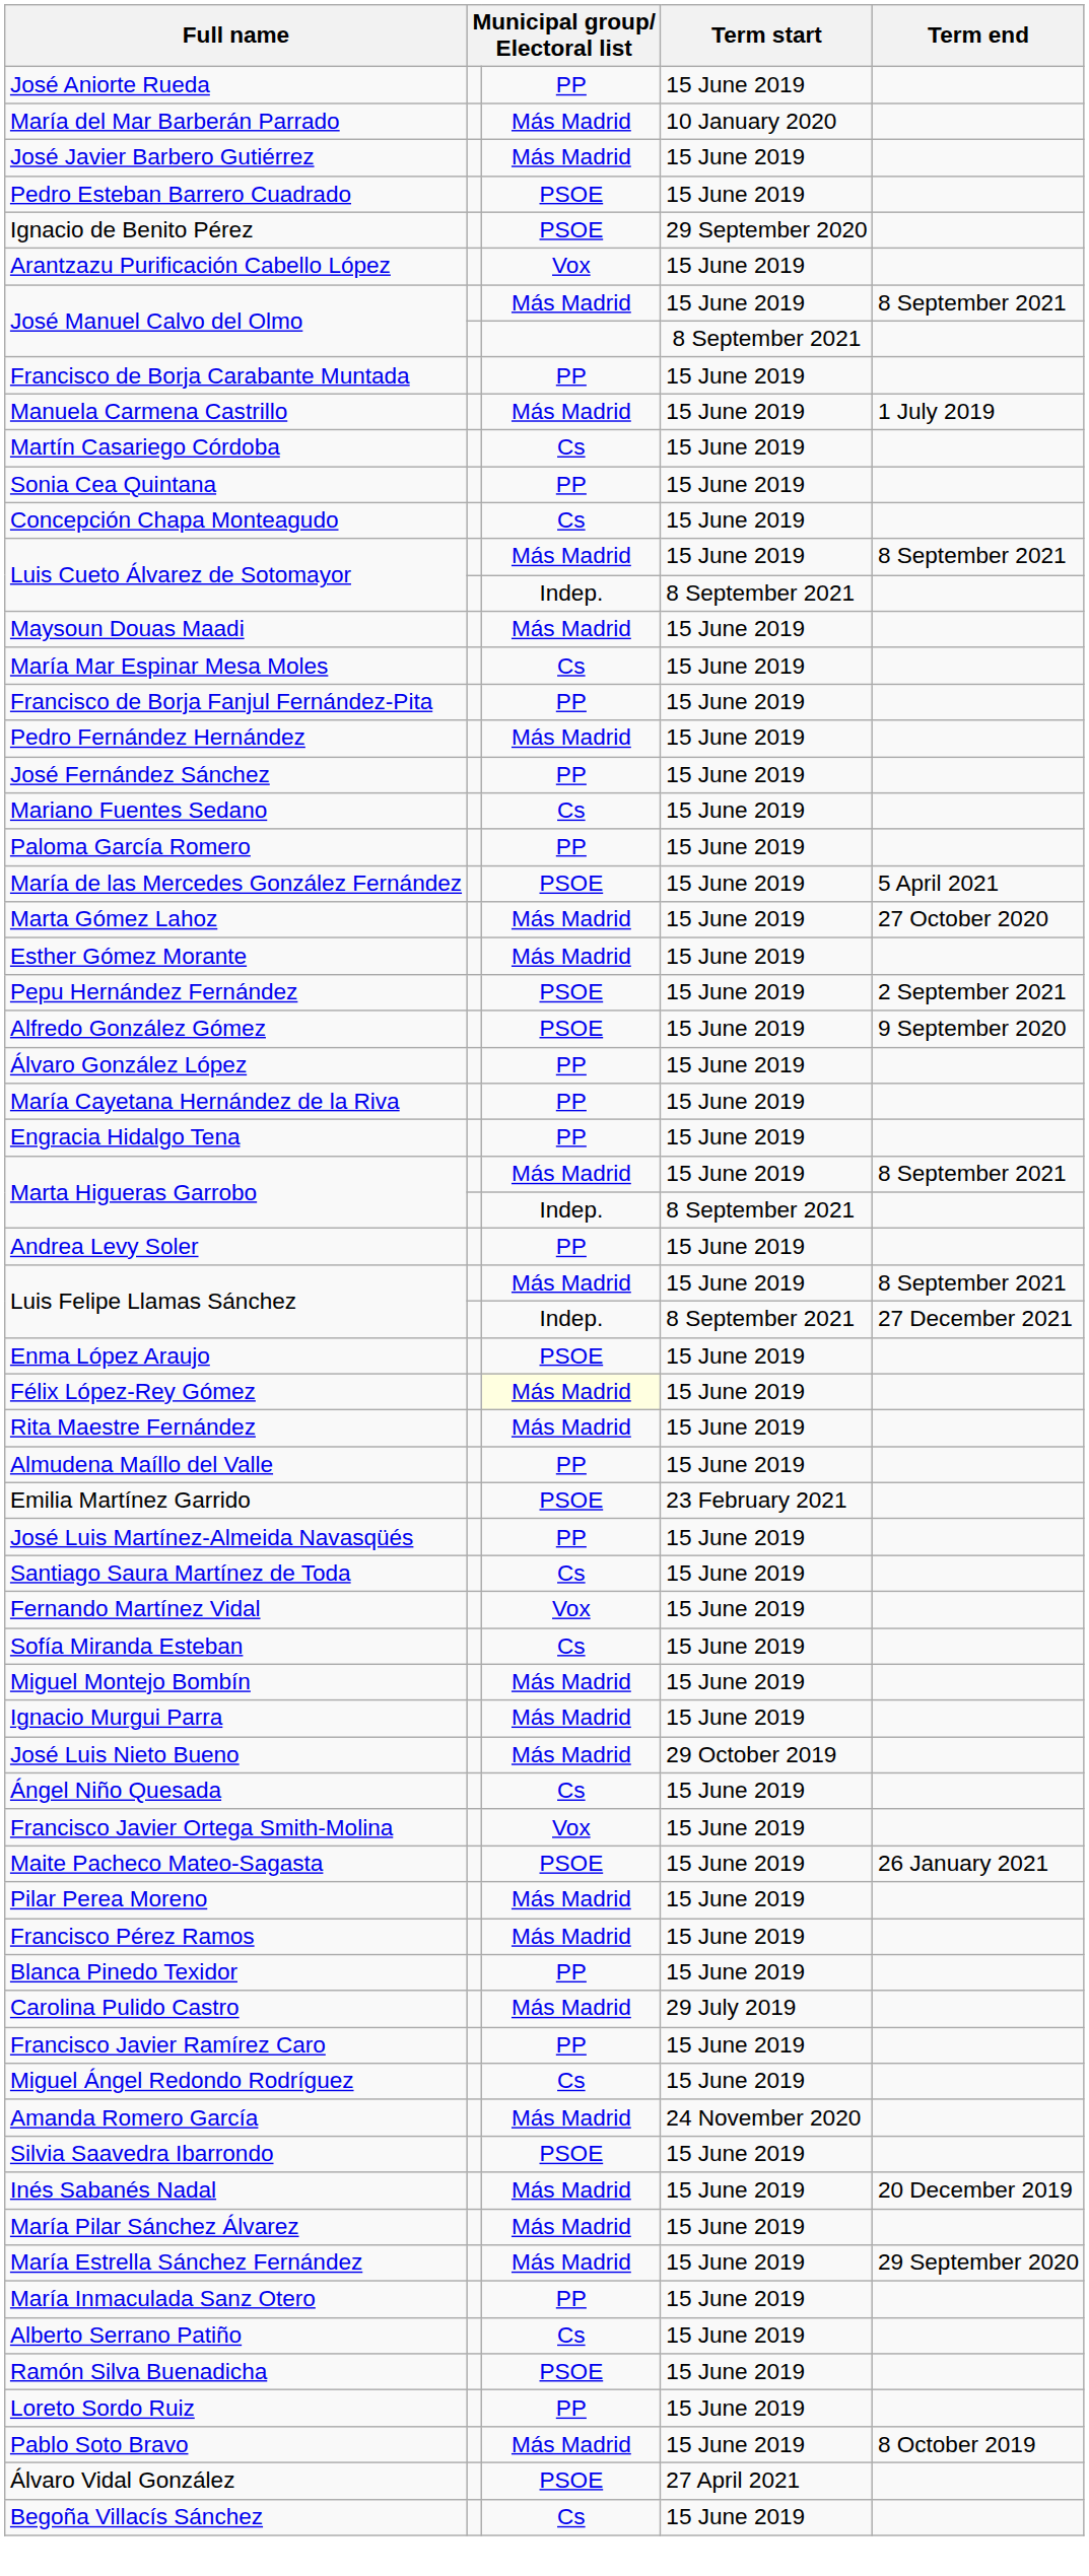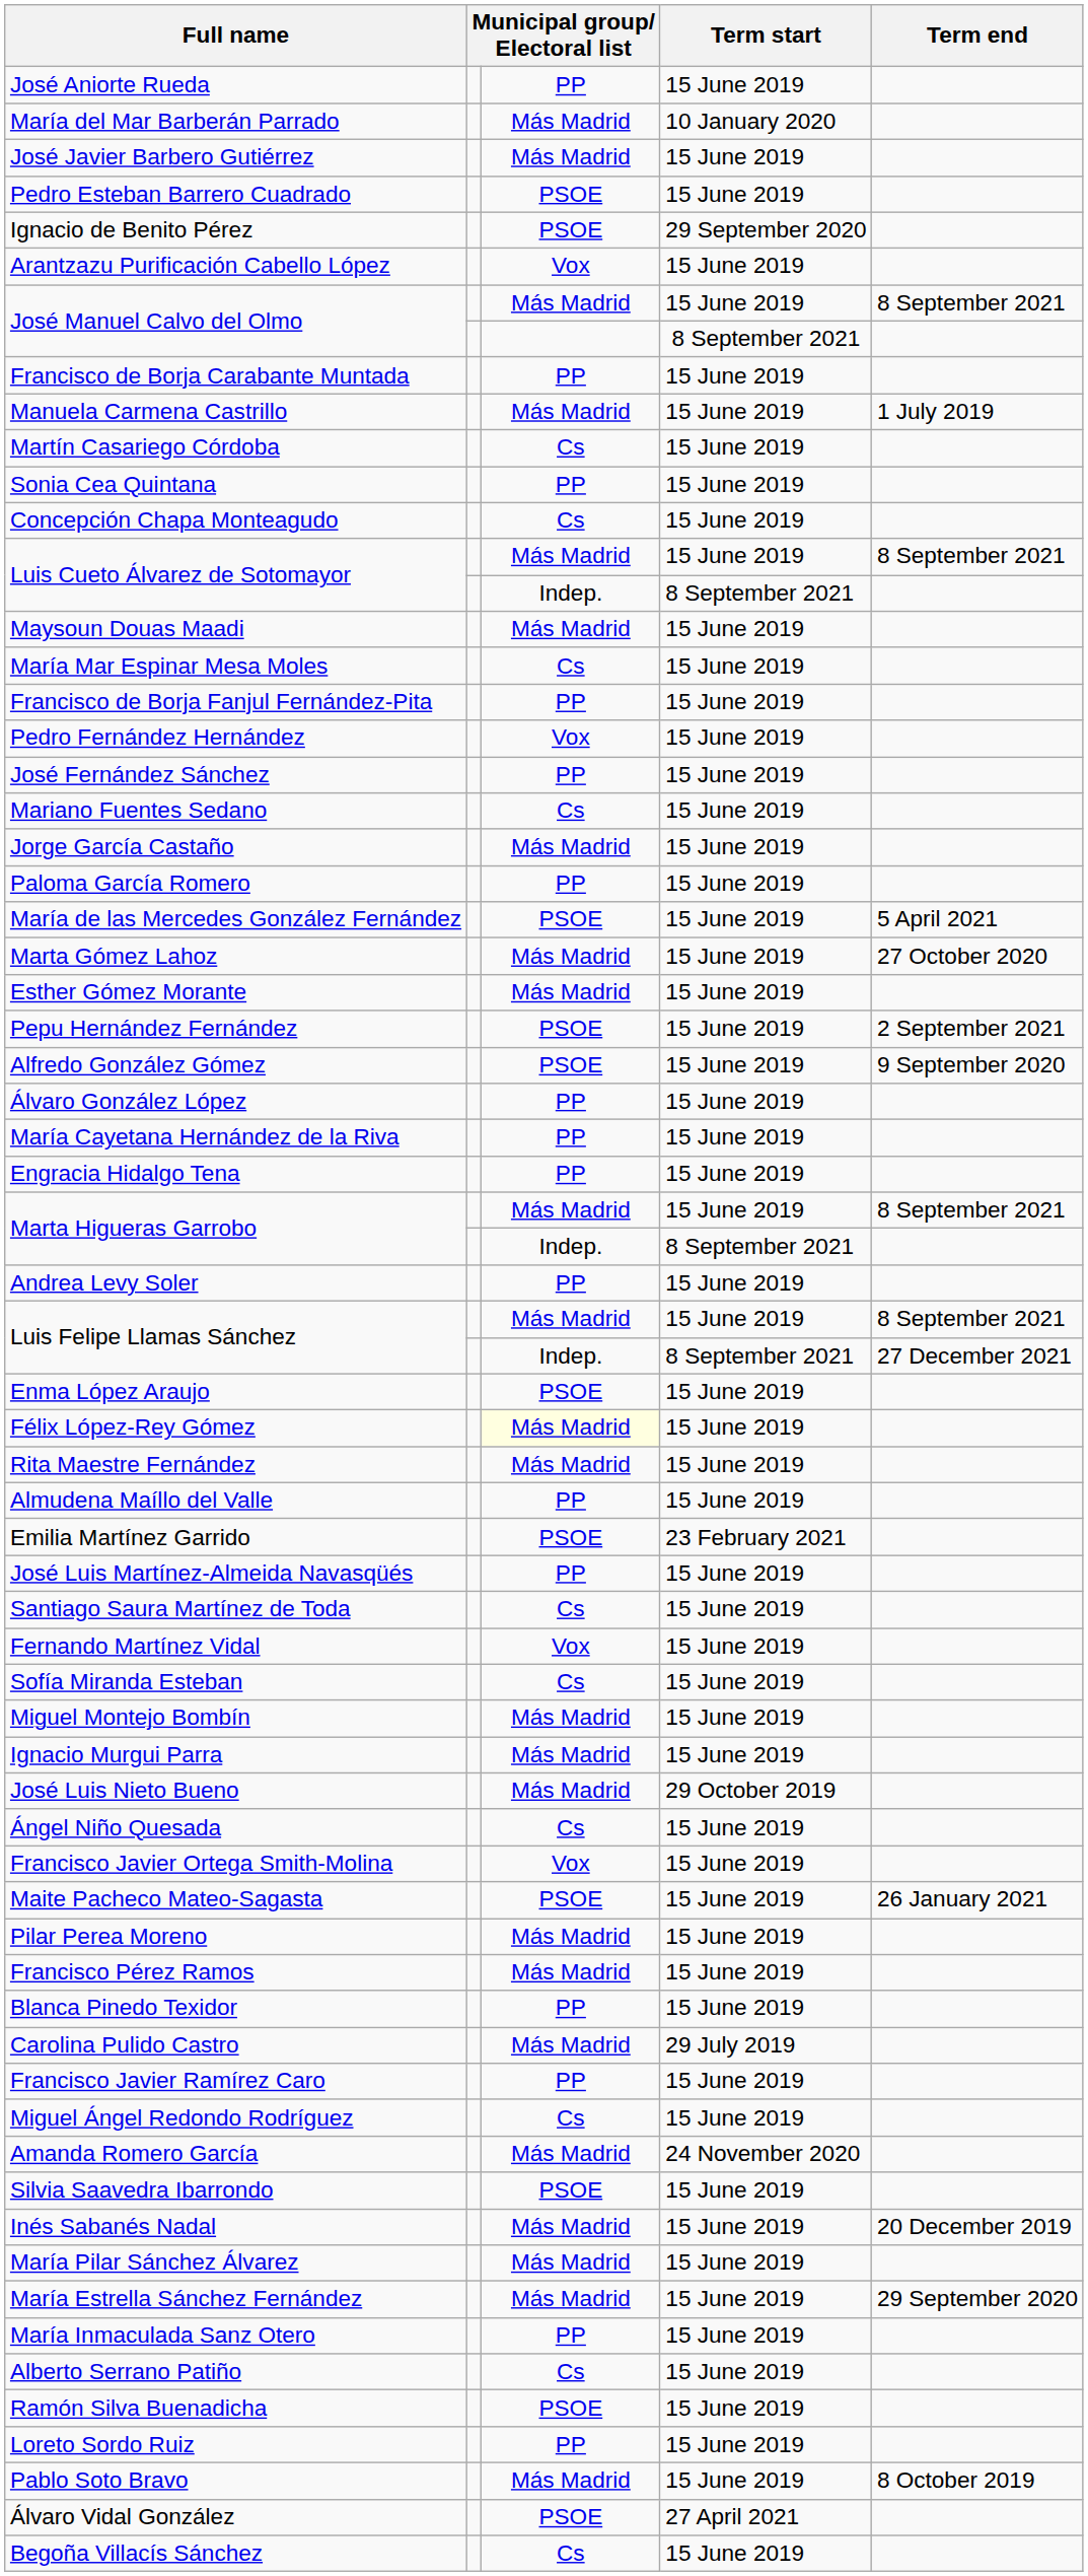Pedro Fernández Hernández | column 3: Más Madrid -> Vox
+ row: Jorge García Castaño | Más Madrid | 15 June 2019
